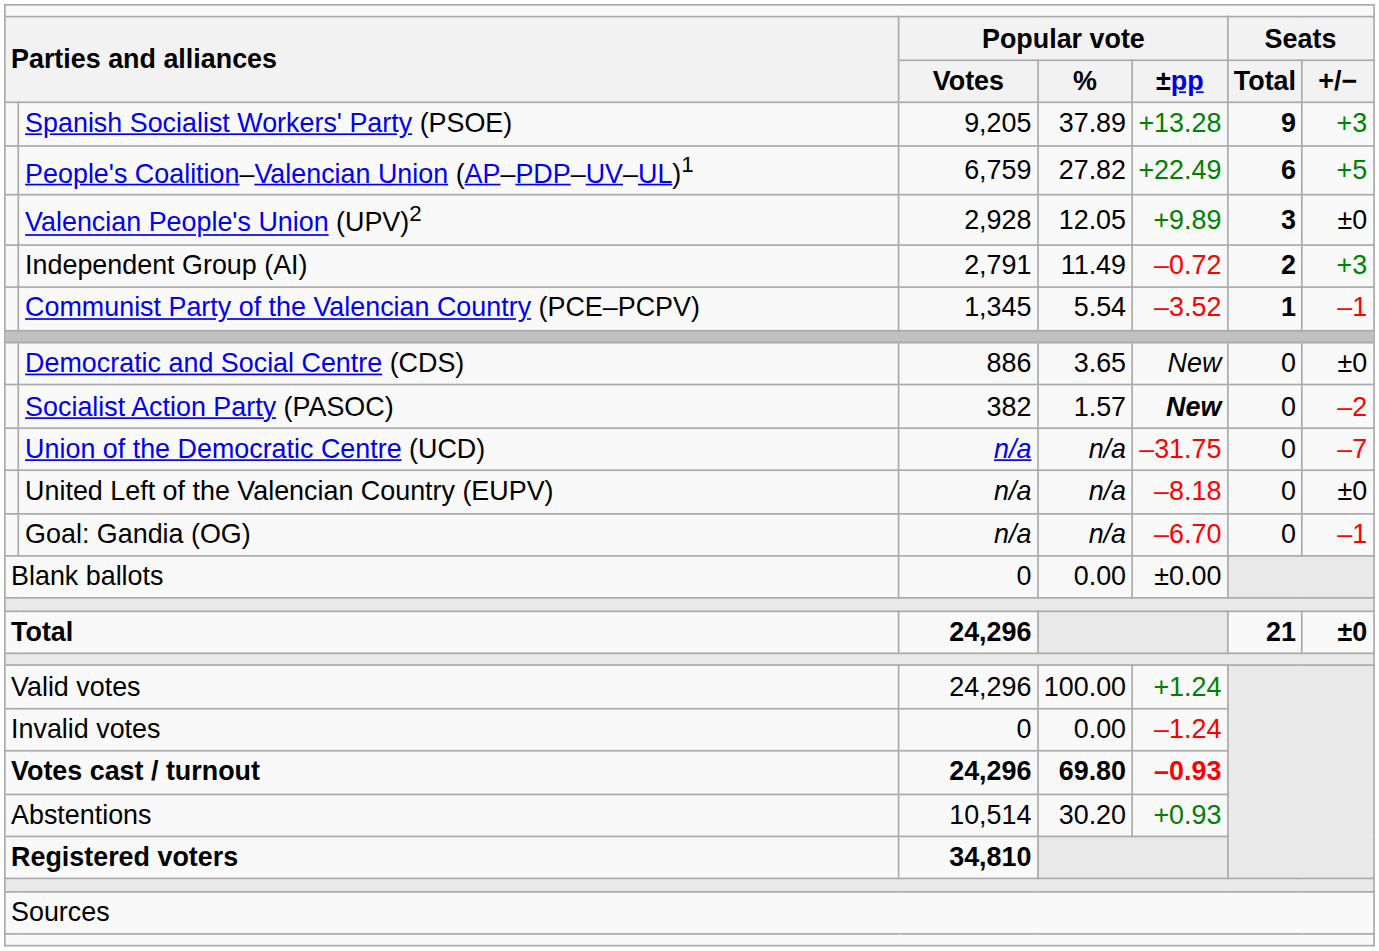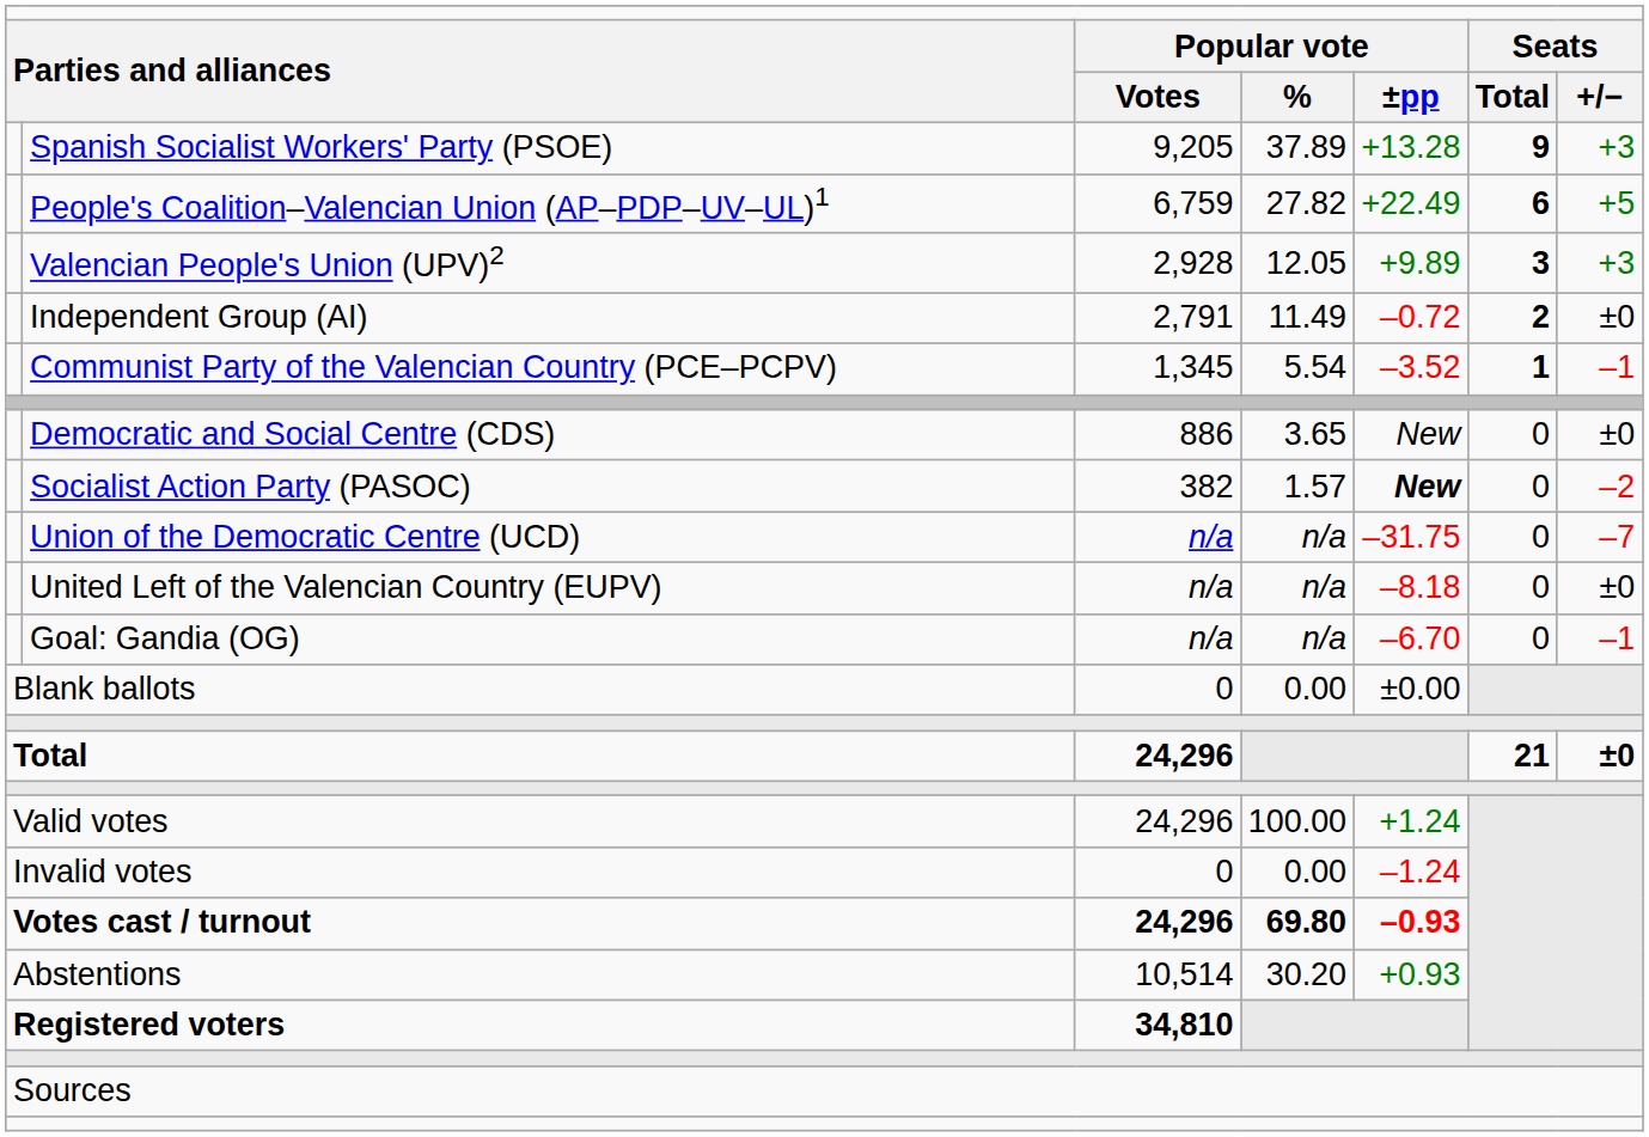Valencian People's Union (UPV)2 | column 7: ±0 -> +3
Independent Group (AI) | column 7: +3 -> ±0
